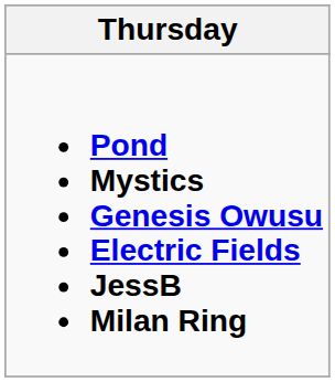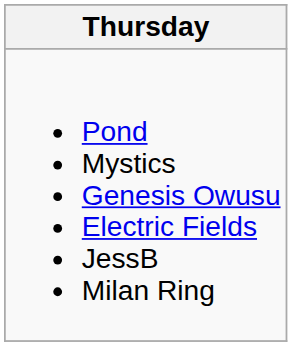row 2 | column 1: bold -> normal
